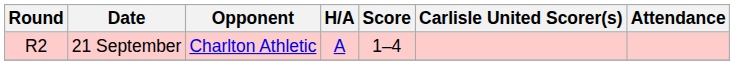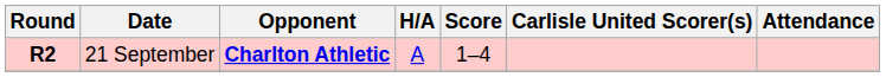21 September | Round: normal -> bold
21 September | Opponent: normal -> bold
